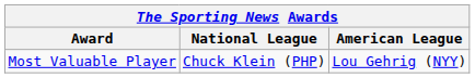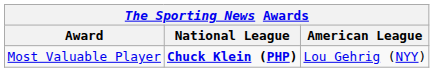Most Valuable Player | National League: normal -> bold
